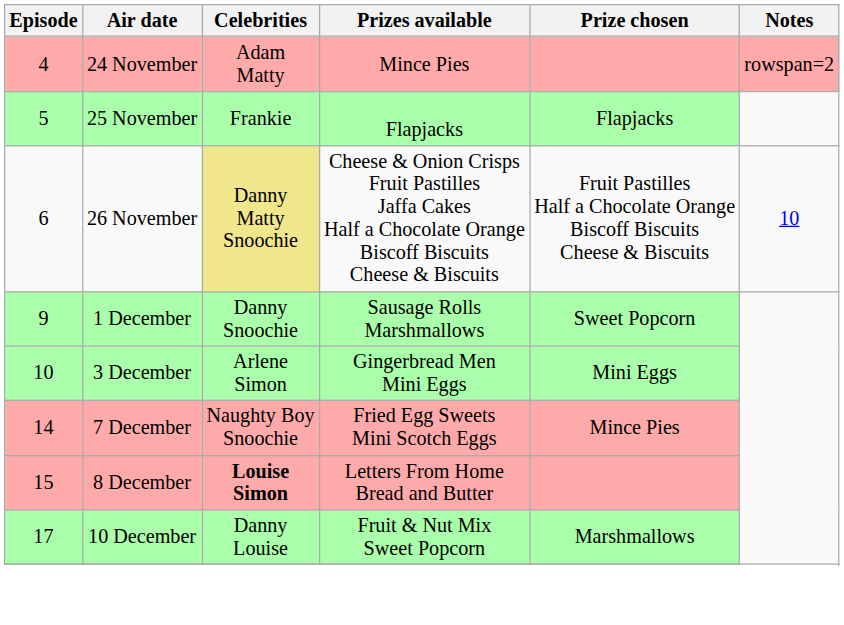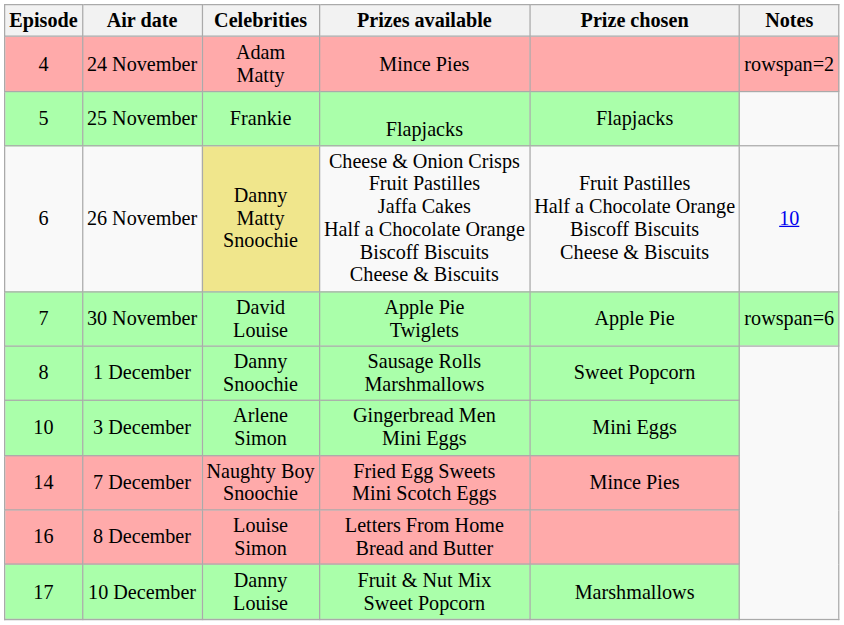+ row: 7 | 30 November | David Louise | Apple Pie Twiglets | Apple Pie | rowspan=6
1 December | Episode: 9 -> 8
8 December | Episode: 15 -> 16
8 December | Celebrities: bold -> normal
